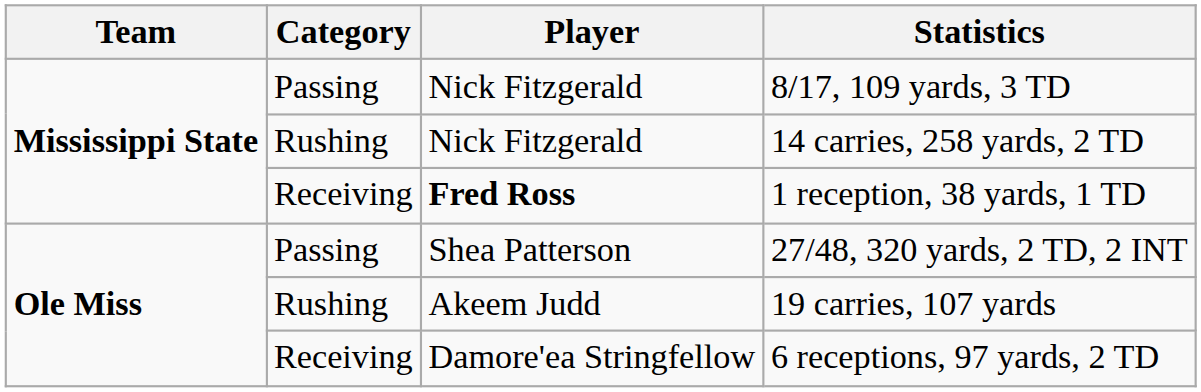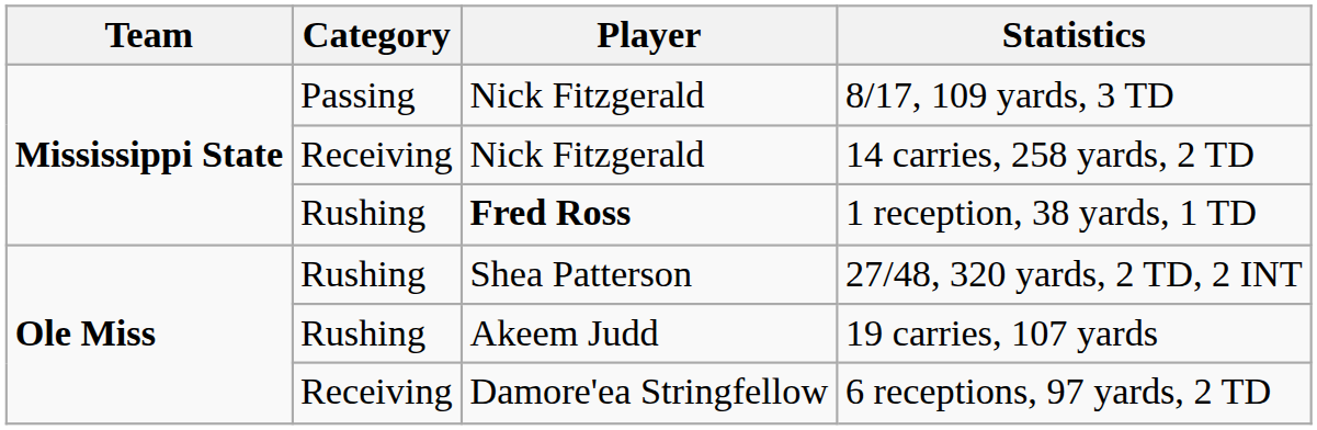14 carries, 258 yards, 2 TD | Category: Rushing -> Receiving
1 reception, 38 yards, 1 TD | Category: Receiving -> Rushing
27/48, 320 yards, 2 TD, 2 INT | Category: Passing -> Rushing
